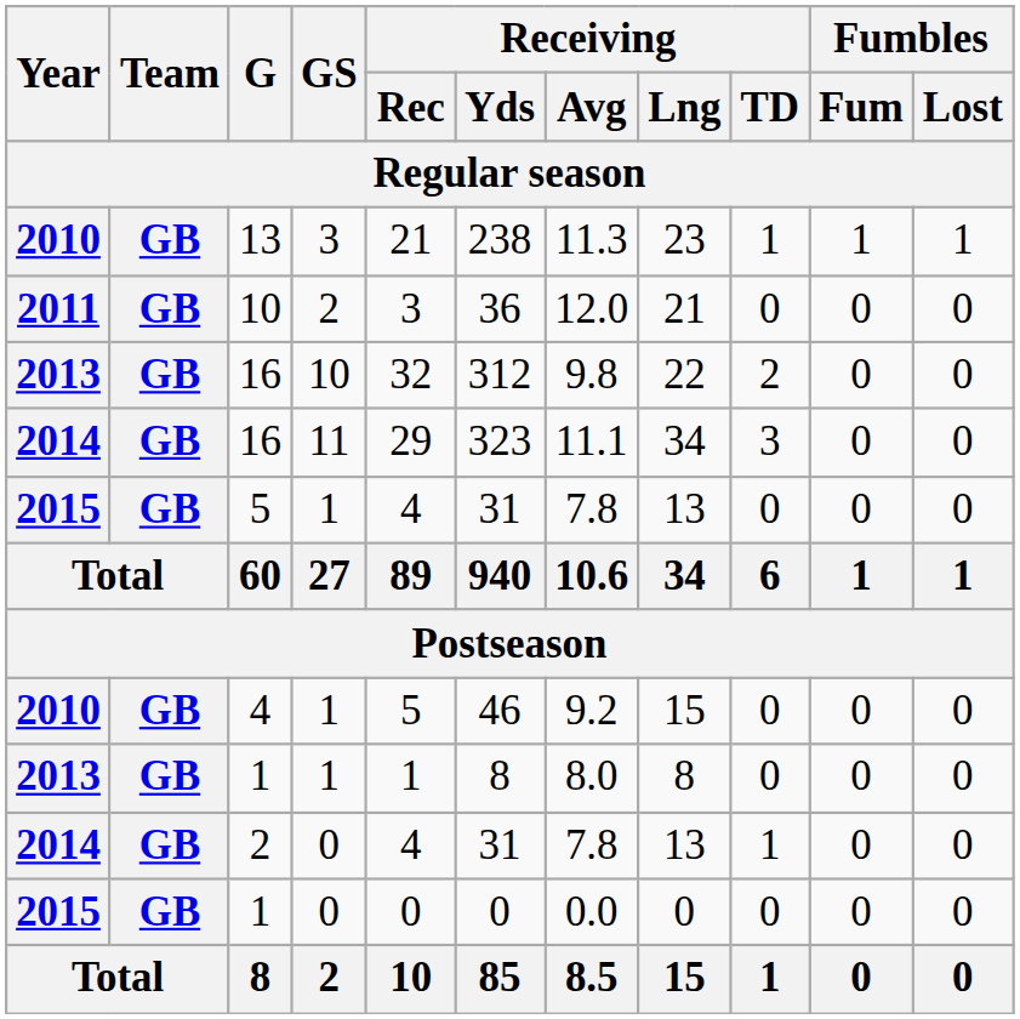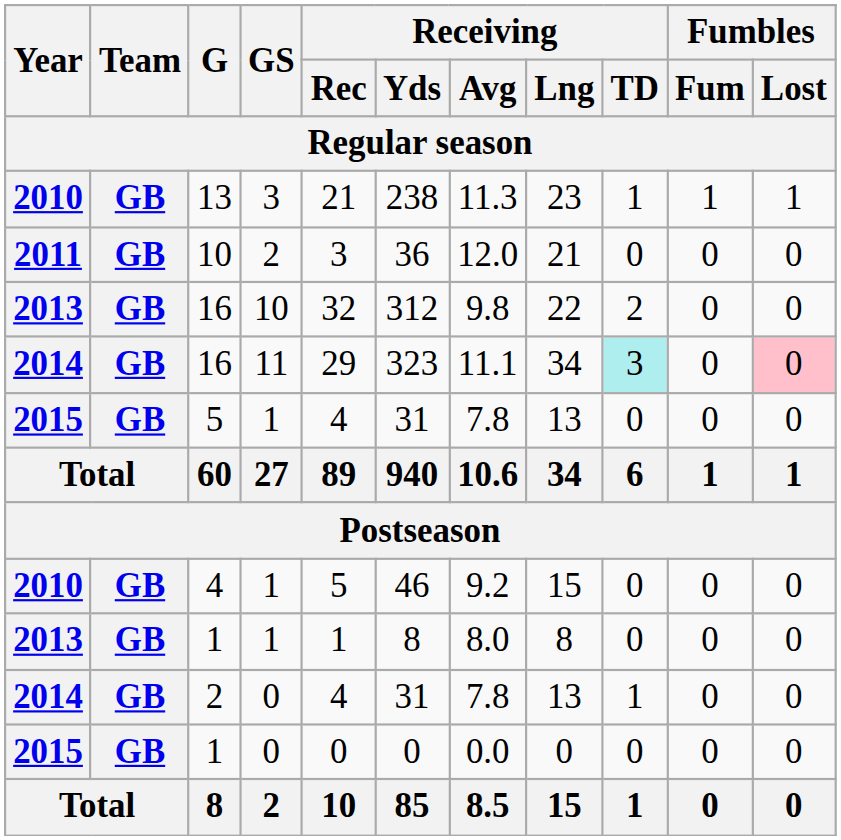16 / 11 | Receiving / TD: no background -> paleturquoise background
16 / 11 | Fumbles / Lost: no background -> pink background
